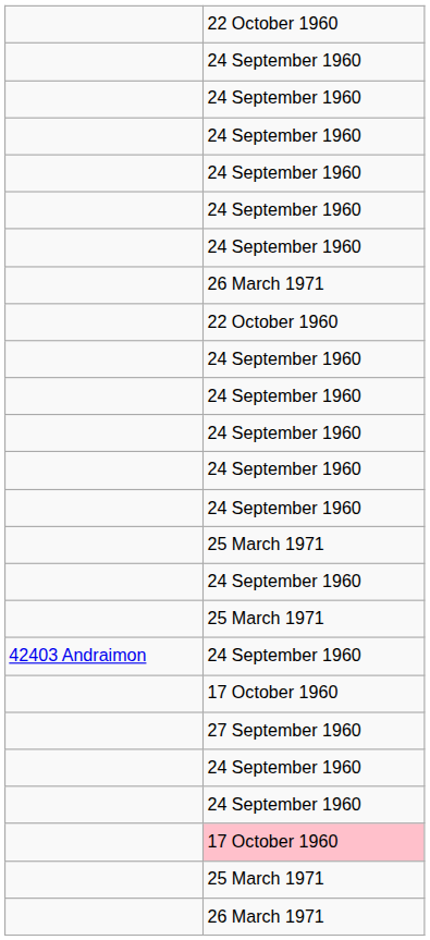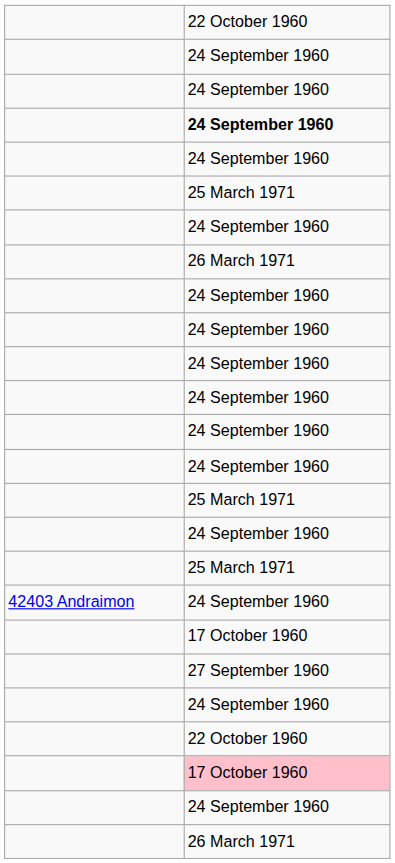row 4 | column 2: normal -> bold
row 6 | column 2: 24 September 1960 -> 25 March 1971
row 9 | column 2: 22 October 1960 -> 24 September 1960
row 22 | column 2: 24 September 1960 -> 22 October 1960
row 24 | column 2: 25 March 1971 -> 24 September 1960
